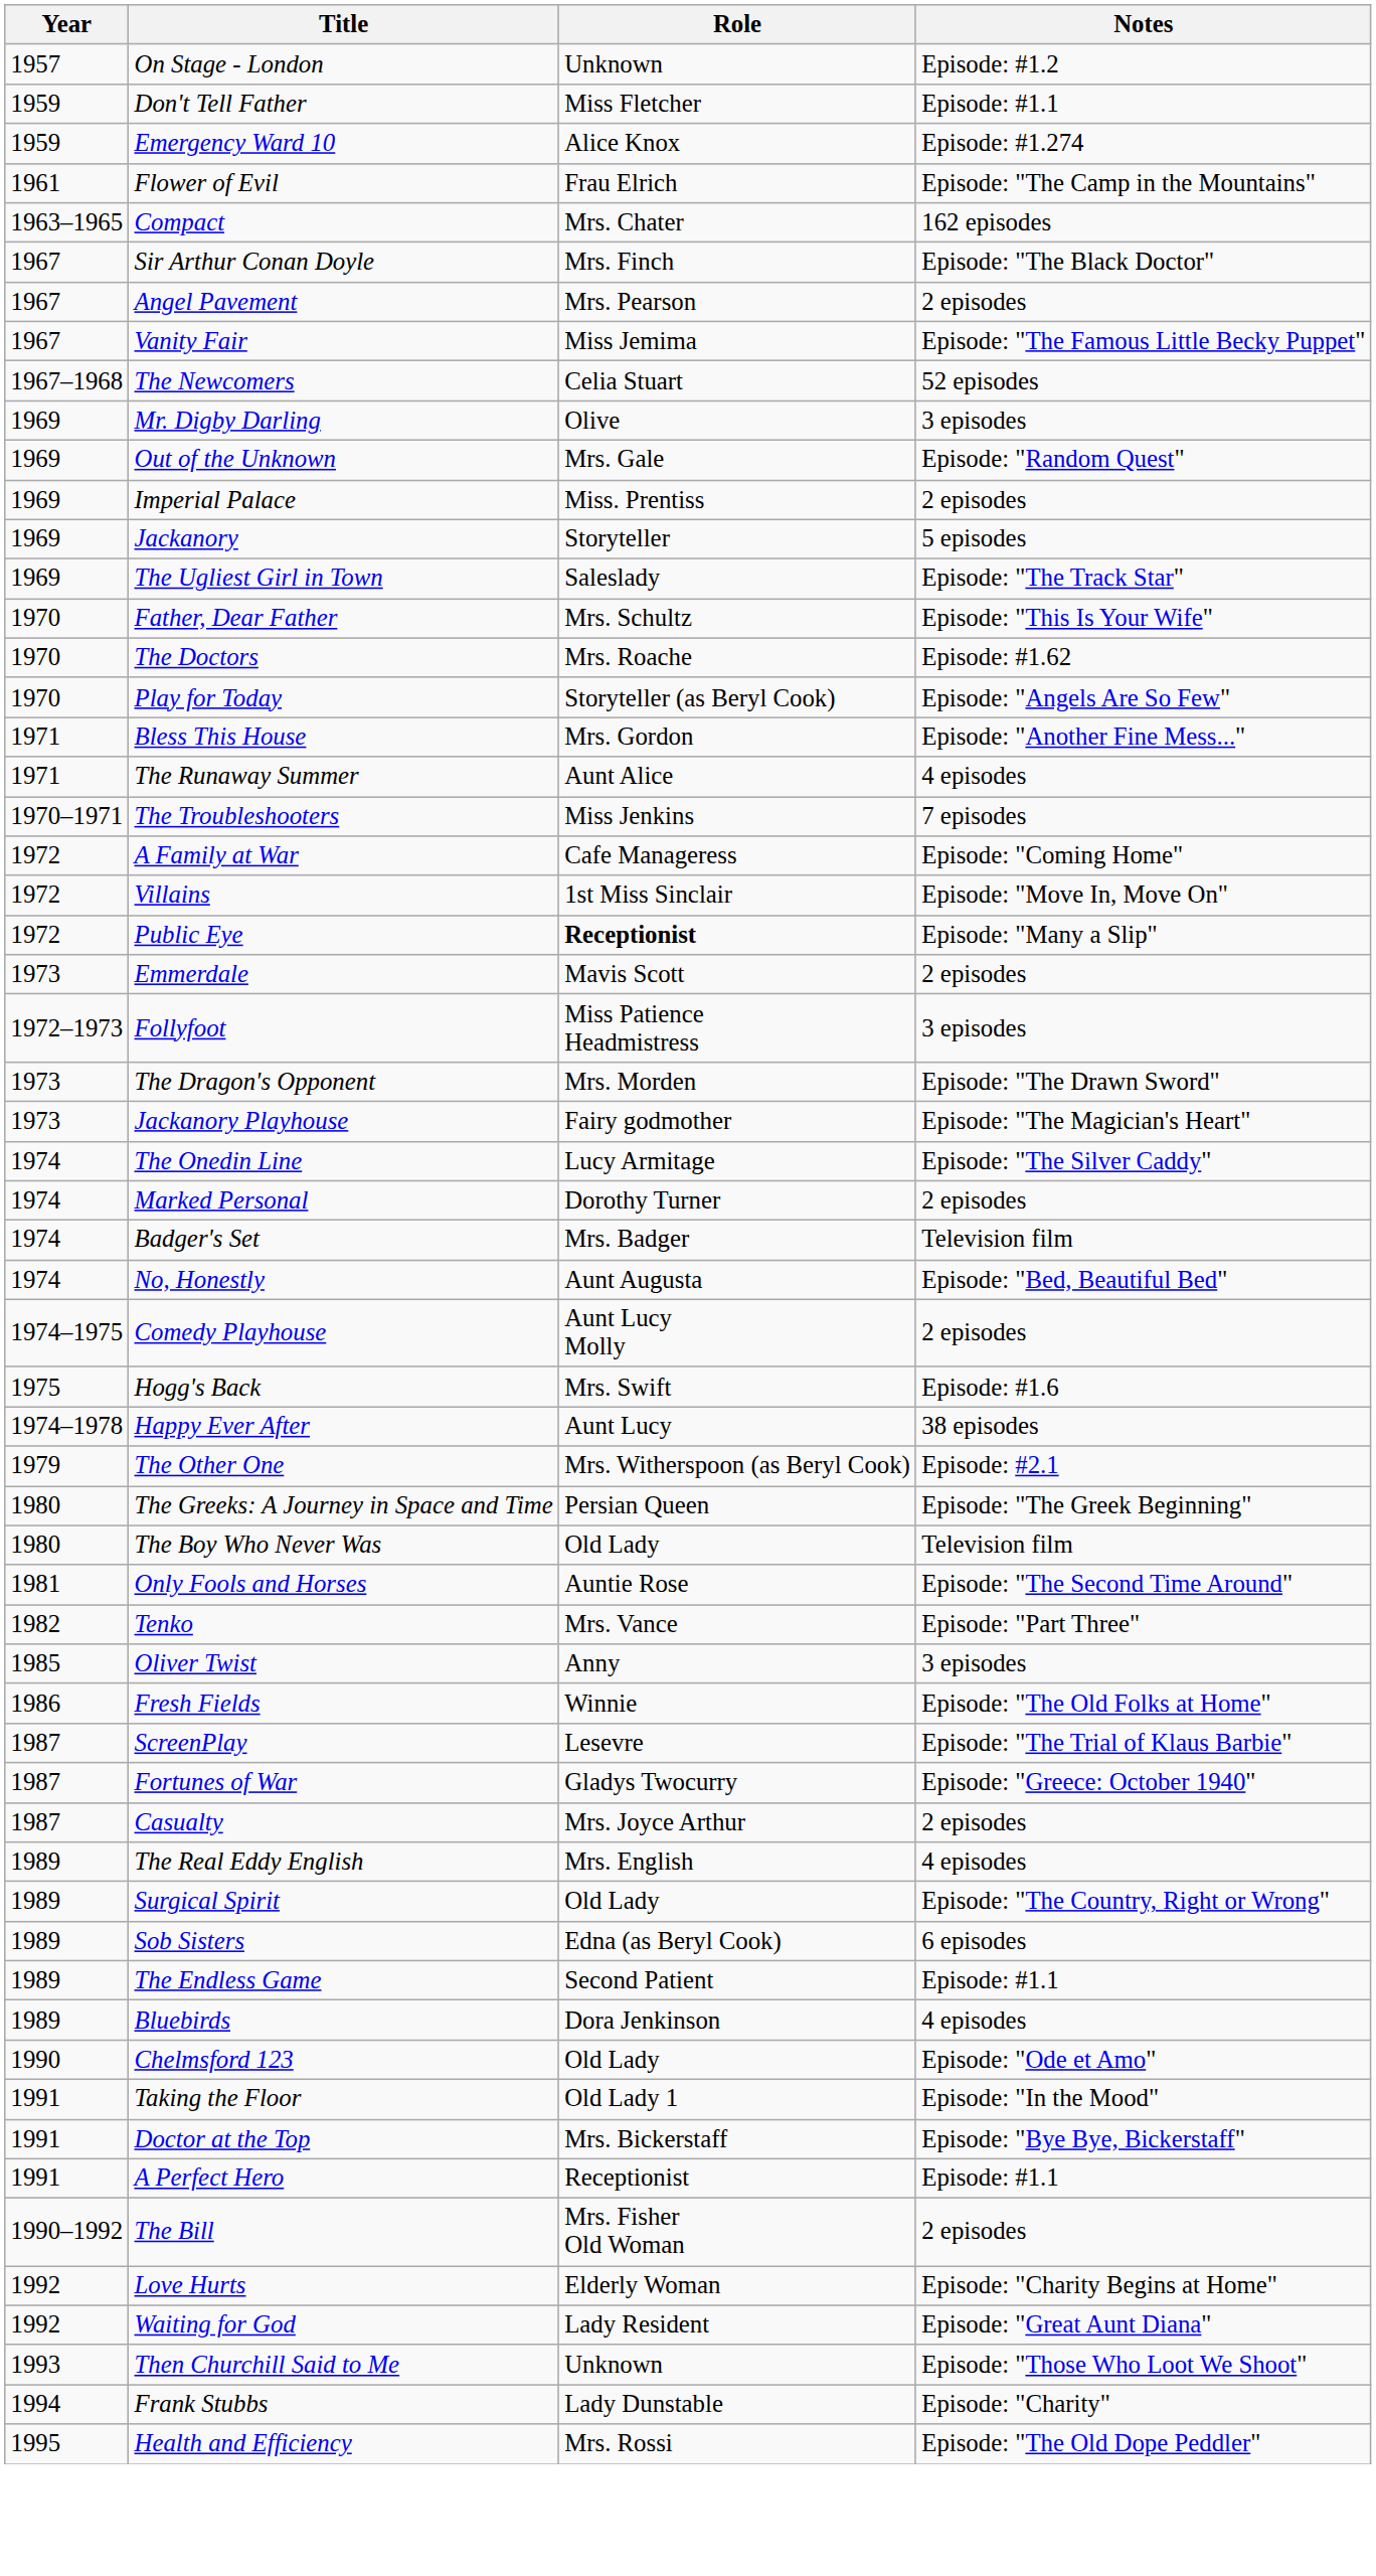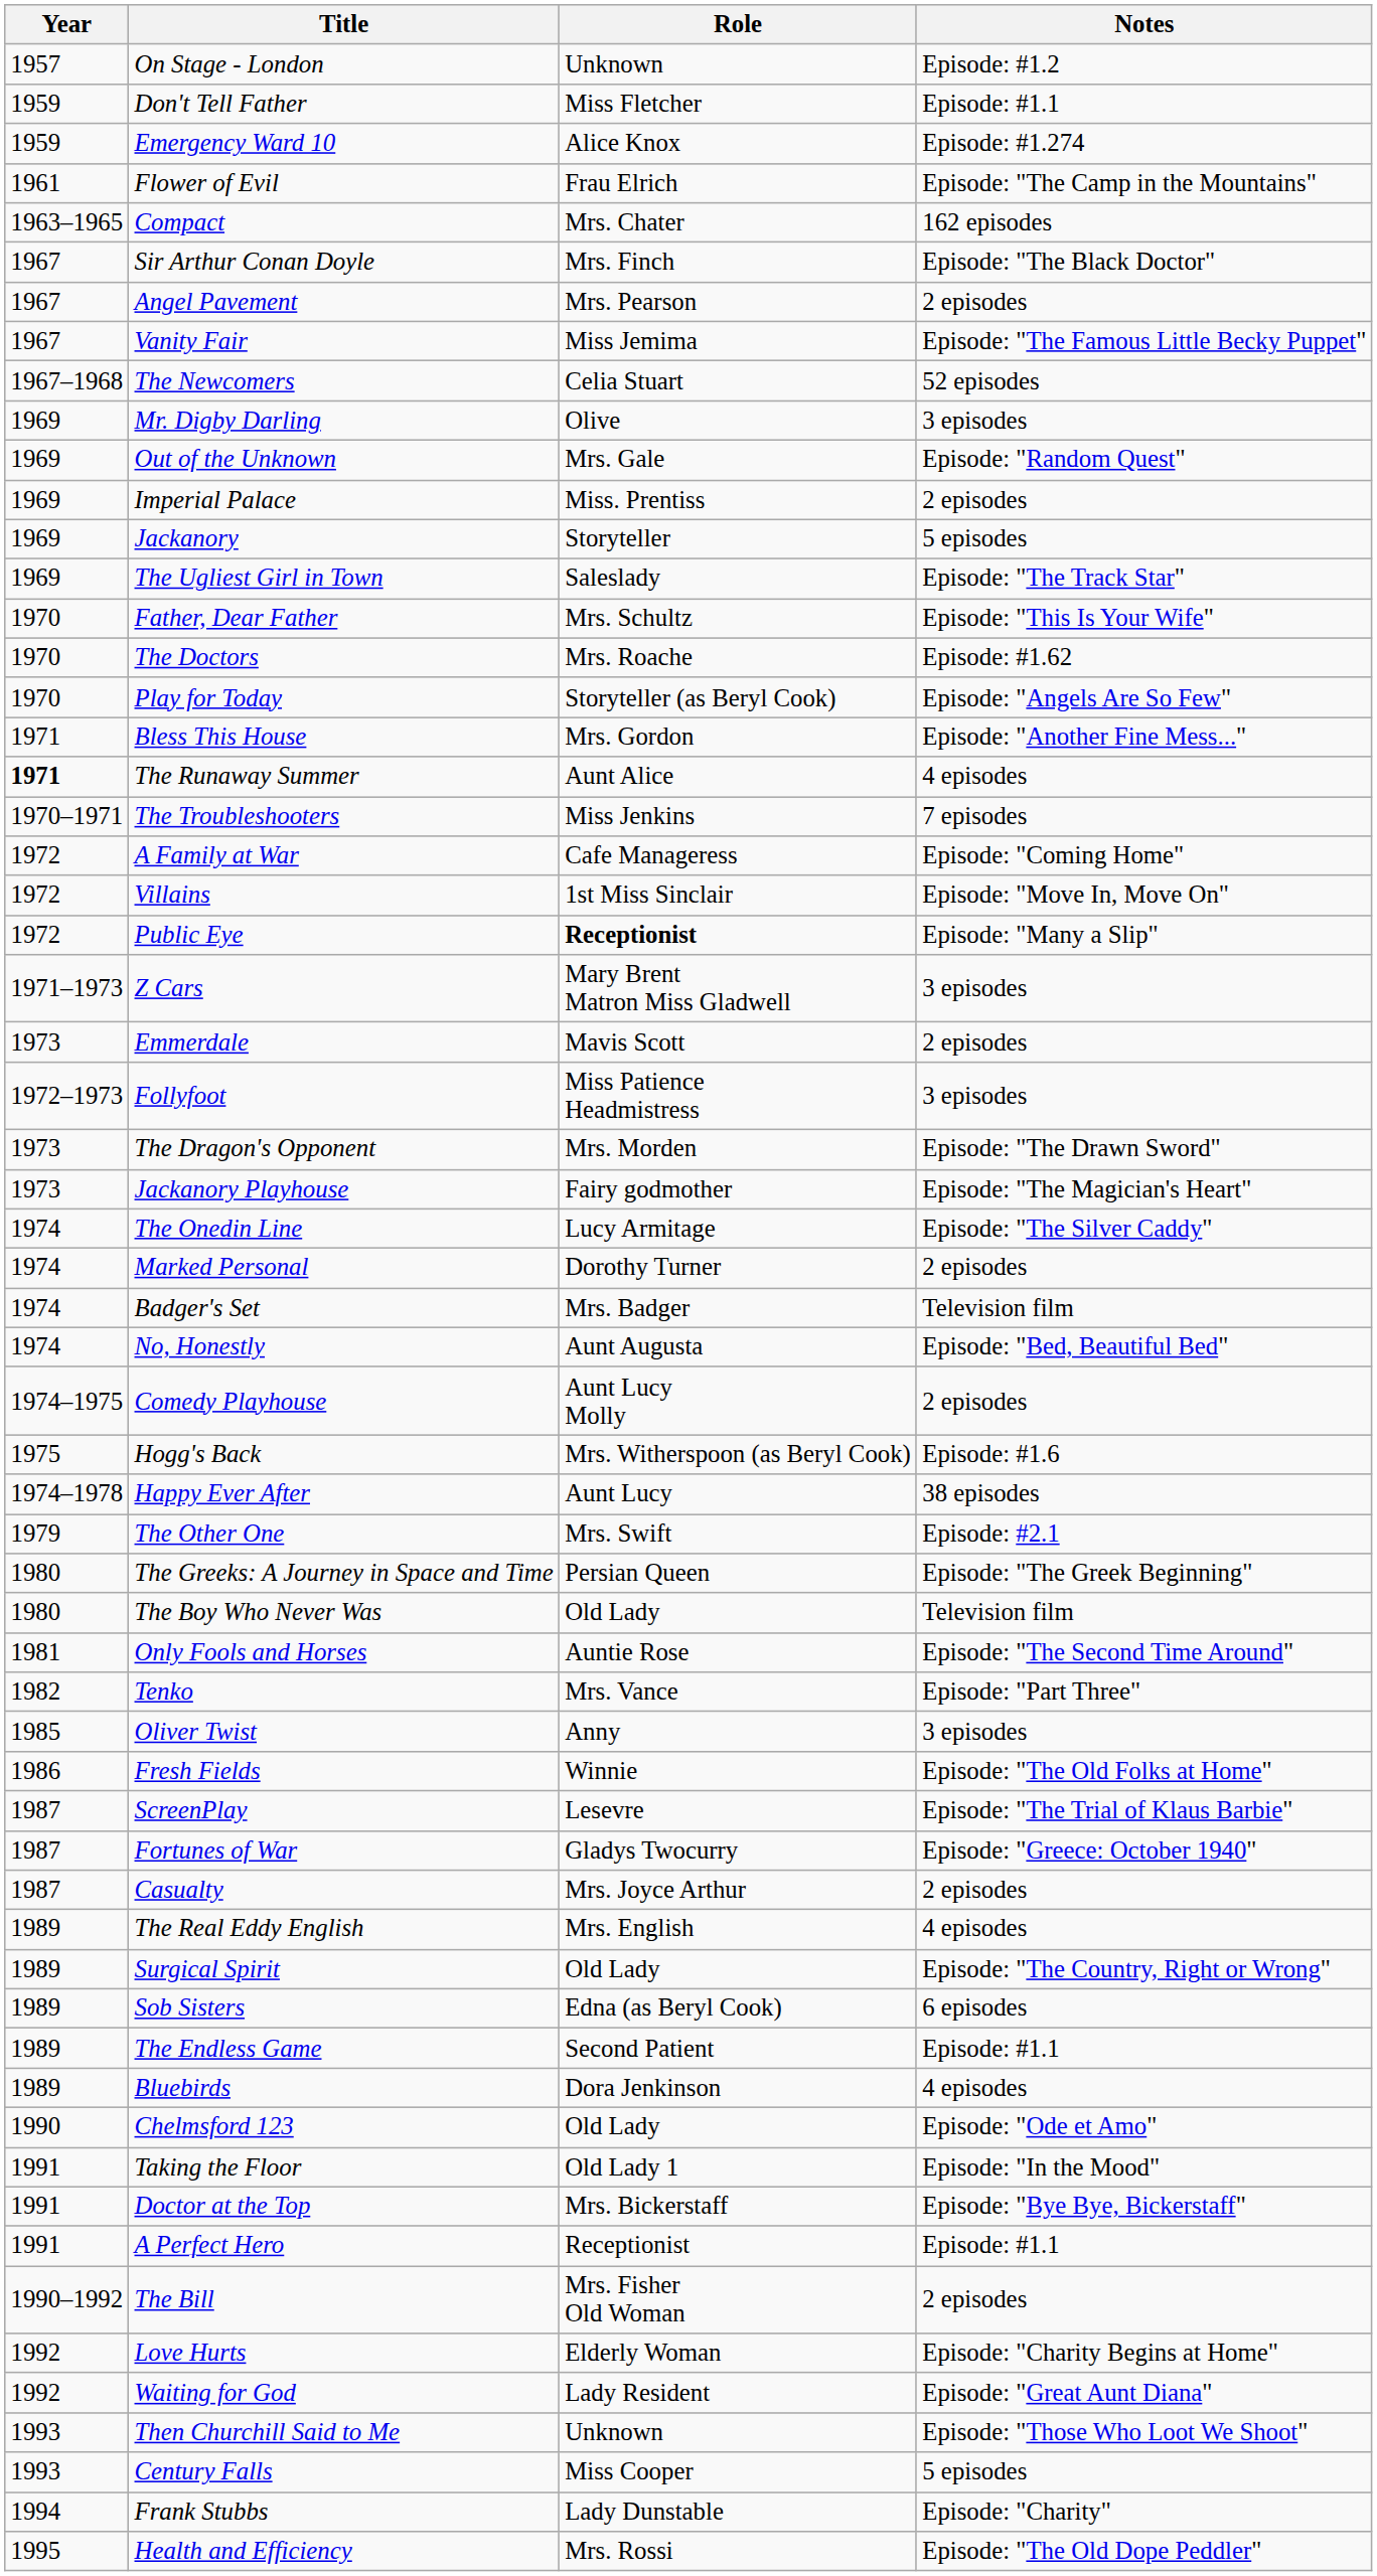The Runaway Summer | Year: normal -> bold
+ row: 1971–1973 | Z Cars | Mary Brent Matron Miss Gladwell | 3 episodes
Hogg's Back | Role: Mrs. Swift -> Mrs. Witherspoon (as Beryl Cook)
The Other One | Role: Mrs. Witherspoon (as Beryl Cook) -> Mrs. Swift
+ row: 1993 | Century Falls | Miss Cooper | 5 episodes
